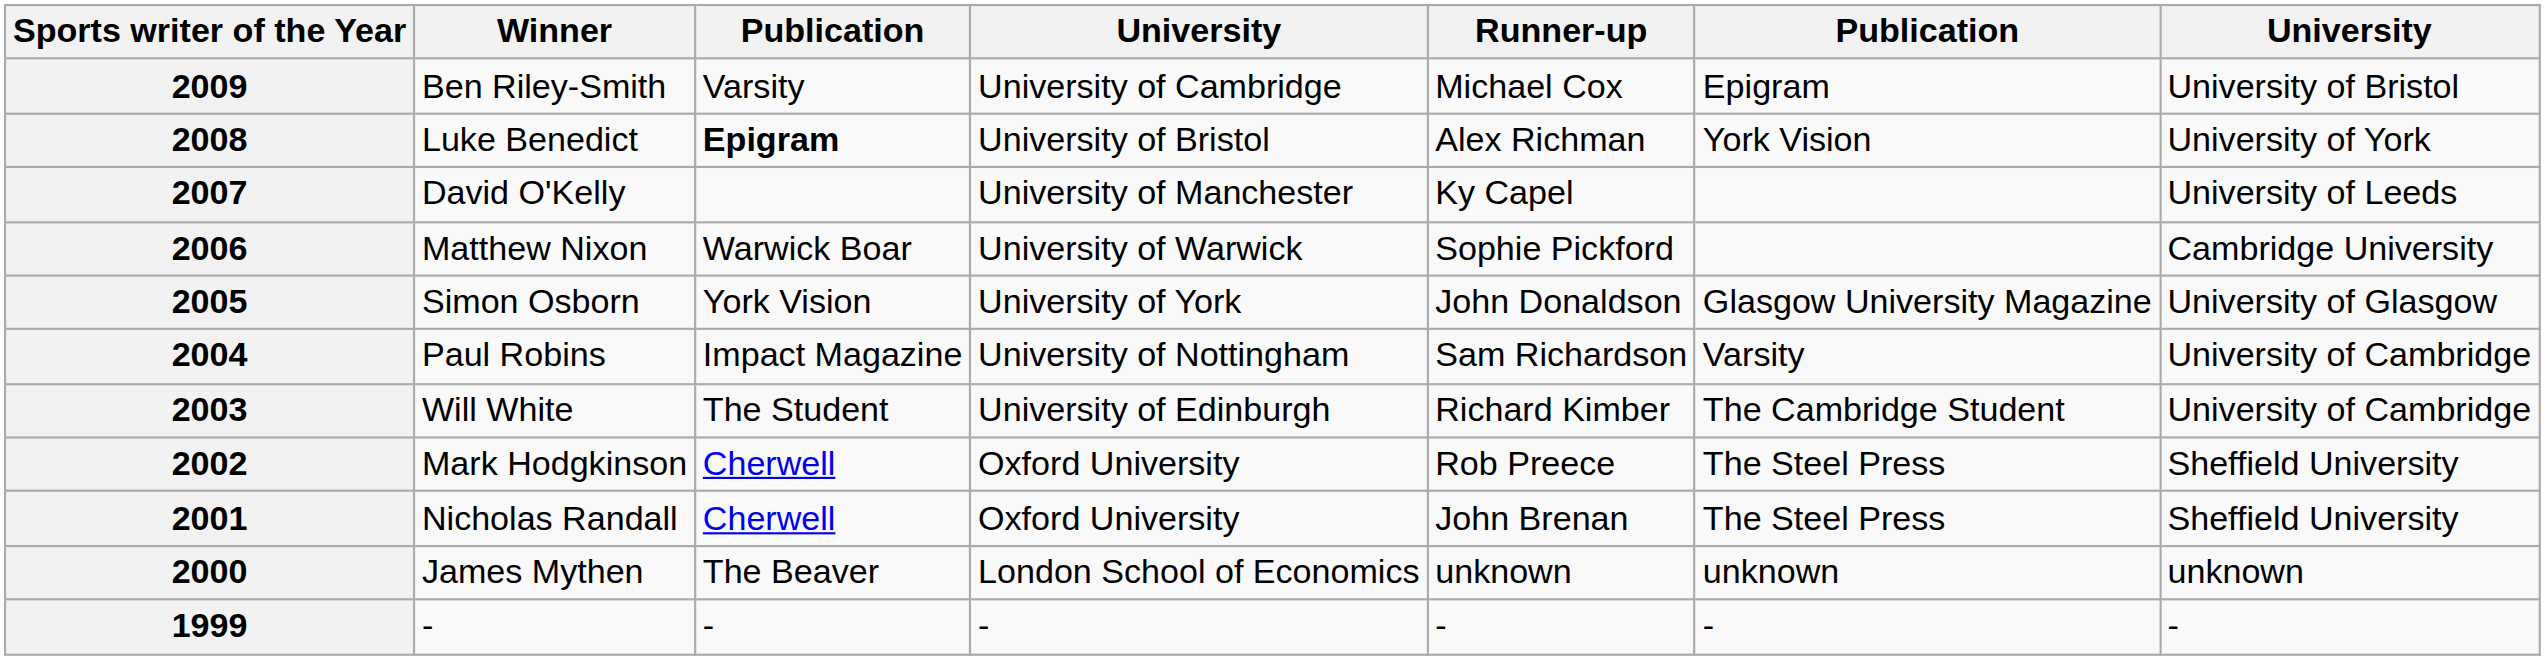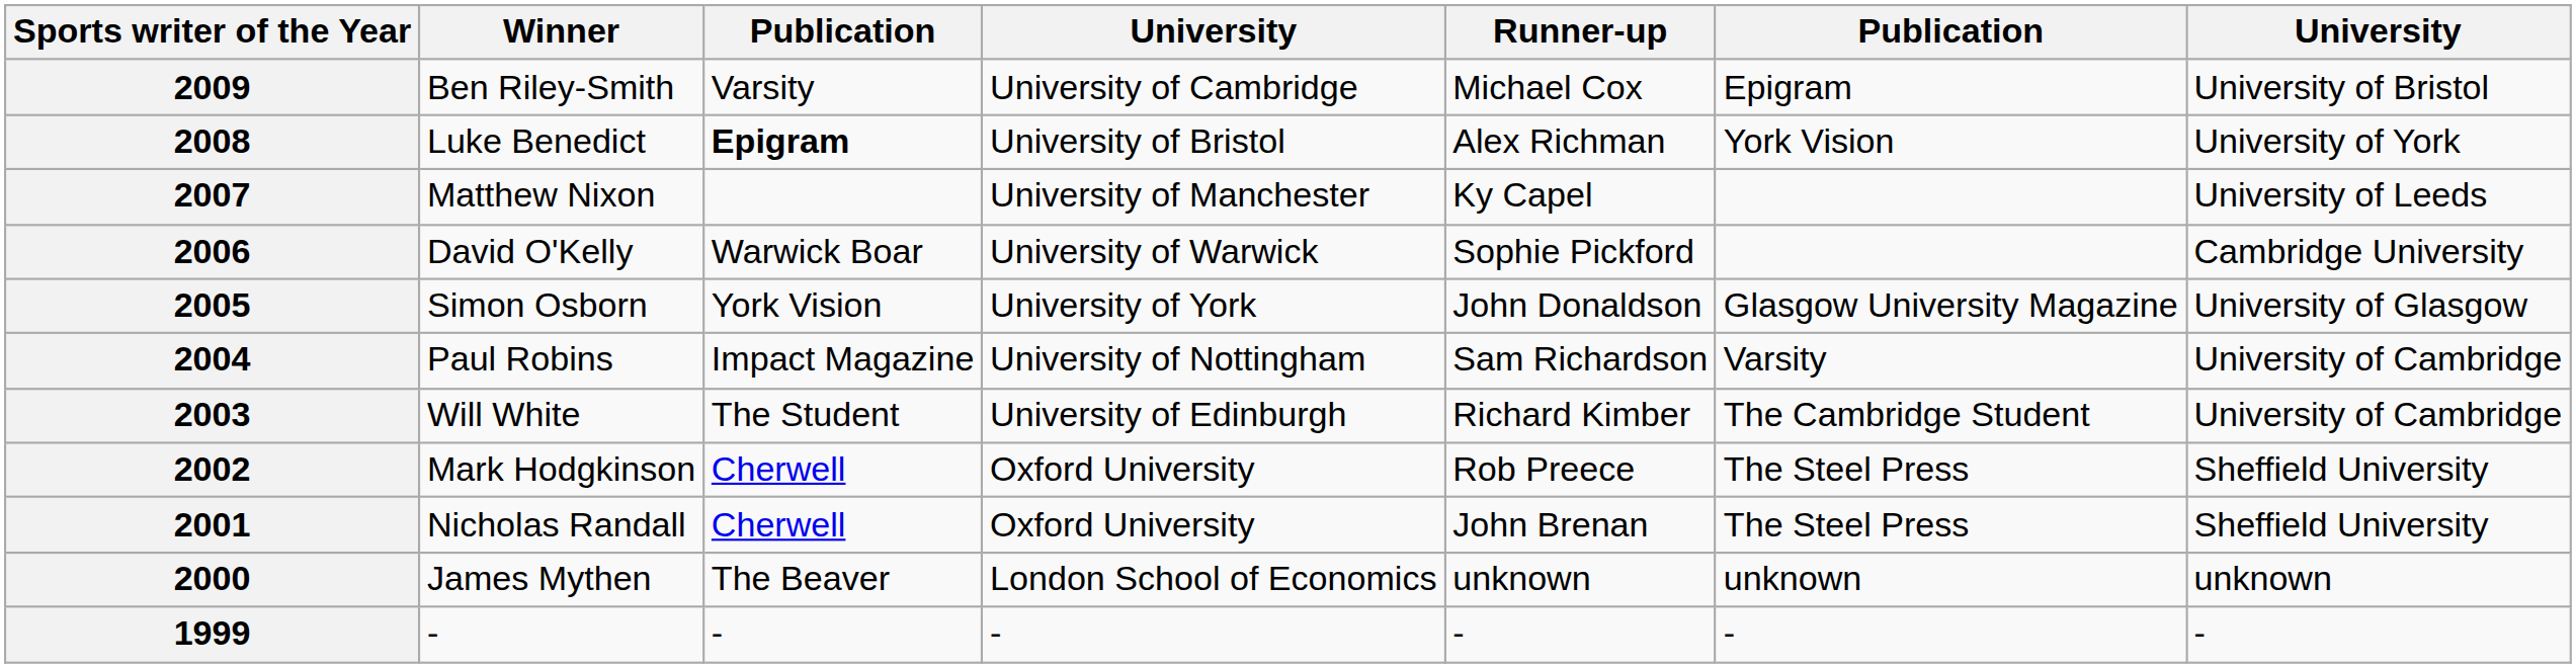2007 | Winner: David O'Kelly -> Matthew Nixon
2006 | Winner: Matthew Nixon -> David O'Kelly
